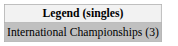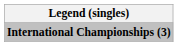row 2 | column 1: normal -> bold
